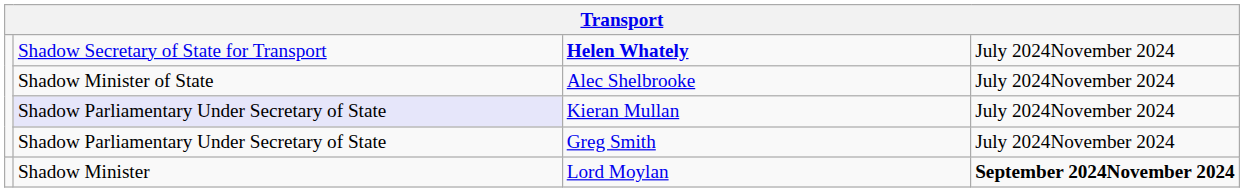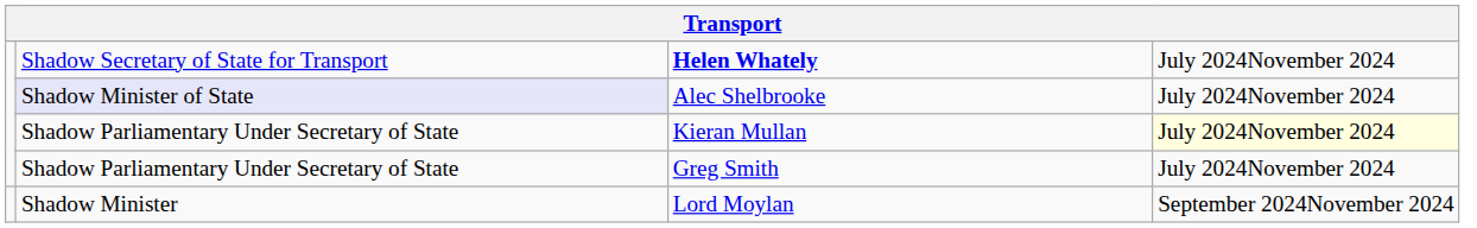Alec Shelbrooke | column 2: no background -> lavender background
Kieran Mullan | column 2: lavender background -> no background
Kieran Mullan | column 4: no background -> lightyellow background
Lord Moylan | column 4: bold -> normal
